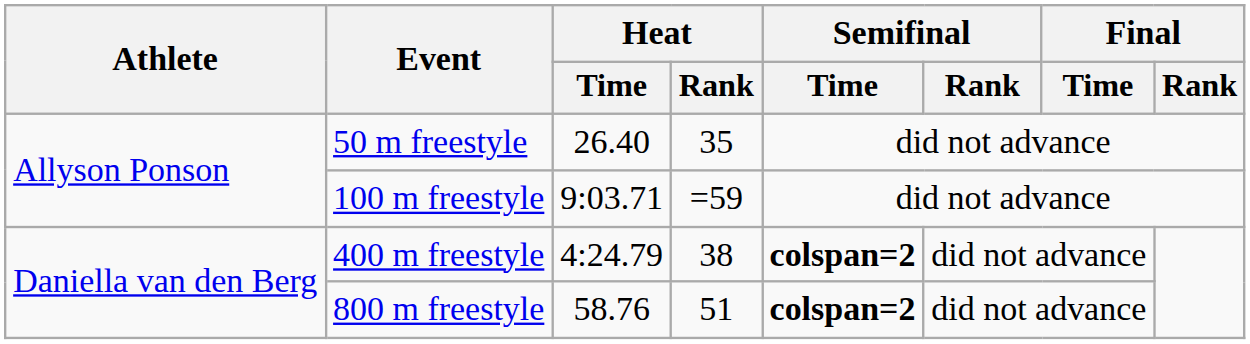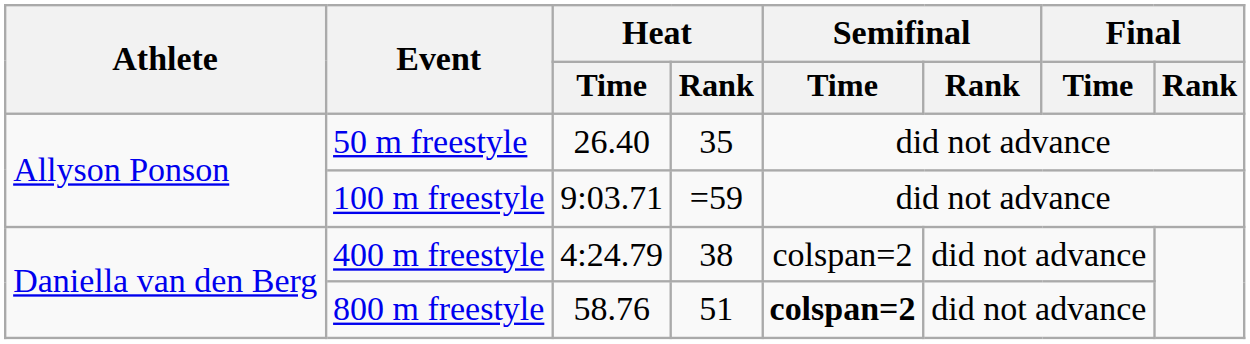400 m freestyle | Semifinal / Time: bold -> normal
